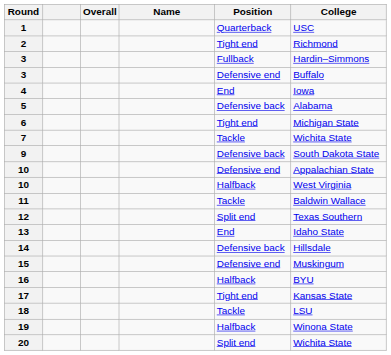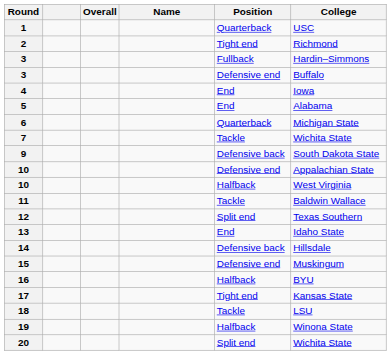5 | Position: Defensive back -> End
6 | Position: Tight end -> Quarterback
